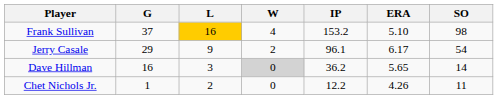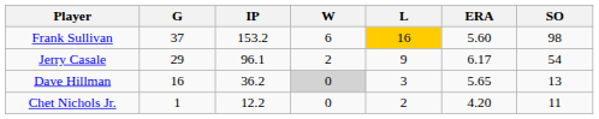columns swapped: IP <-> L
Frank Sullivan | W: 4 -> 6
Frank Sullivan | ERA: 5.10 -> 5.60
Dave Hillman | SO: 14 -> 13
Chet Nichols Jr. | ERA: 4.26 -> 4.20
